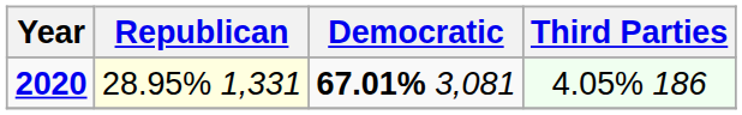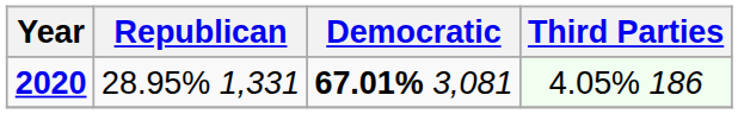2020 | Republican: lightyellow background -> no background
